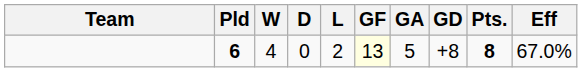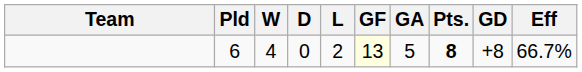columns swapped: GD <-> Pts.
row 2 | Pld: bold -> normal
row 2 | Eff: 67.0% -> 66.7%
